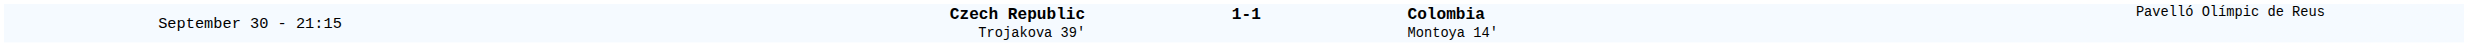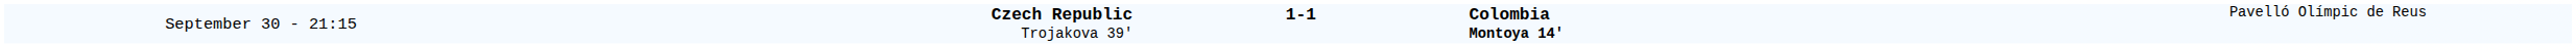Trojakova 39' | column 4: normal -> bold
